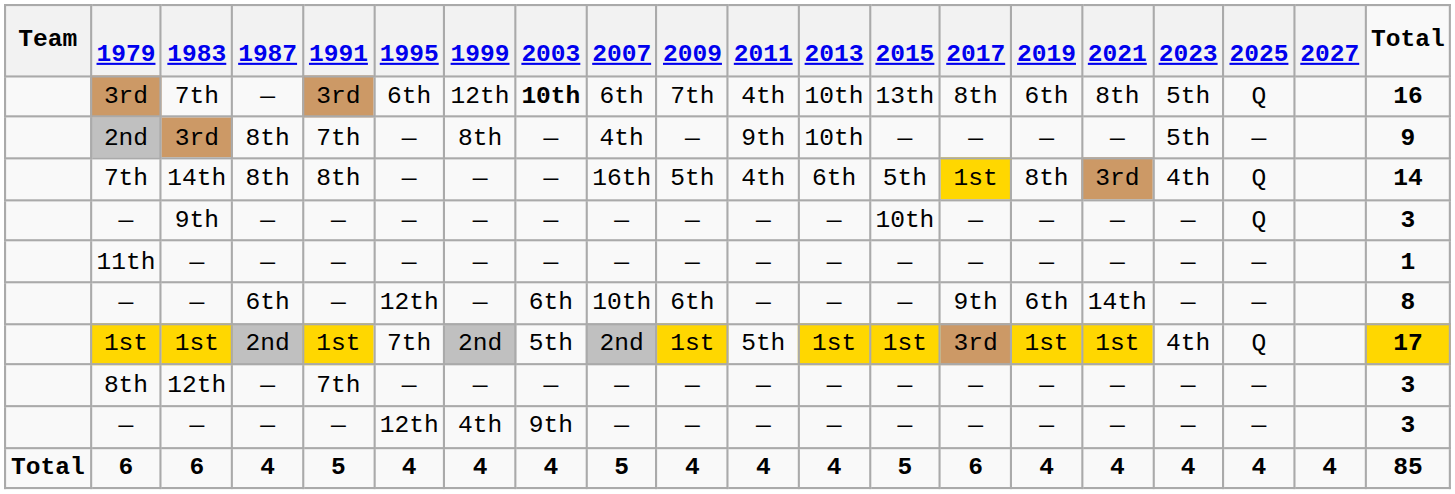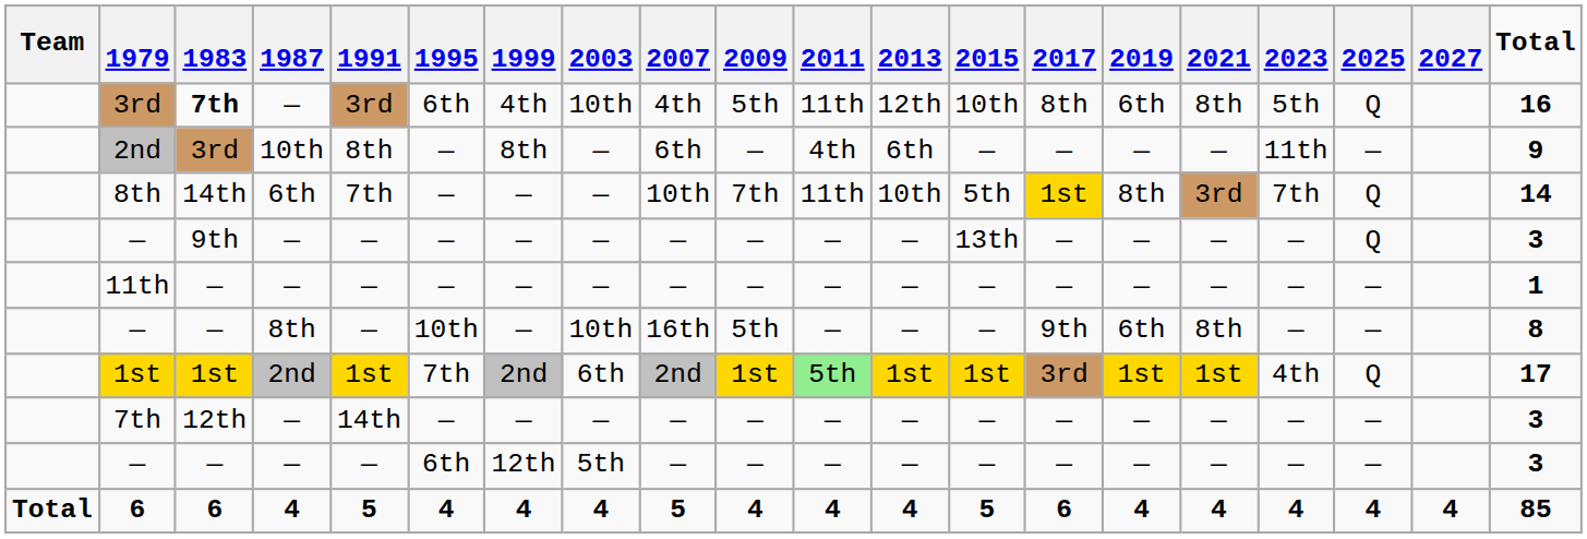row 2 | 1983: normal -> bold
row 2 | 1999: 12th -> 4th
row 2 | 2003: bold -> normal
row 2 | 2007: 6th -> 4th
row 2 | 2009: 7th -> 5th
row 2 | 2011: 4th -> 11th
row 2 | 2013: 10th -> 12th
row 2 | 2015: 13th -> 10th
row 3 | 1987: 8th -> 10th
row 3 | 1991: 7th -> 8th
row 3 | 2007: 4th -> 6th
row 3 | 2011: 9th -> 4th
row 3 | 2013: 10th -> 6th
row 3 | 2023: 5th -> 11th
row 4 | 1979: 7th -> 8th
row 4 | 1987: 8th -> 6th
row 4 | 1991: 8th -> 7th
row 4 | 2007: 16th -> 10th
row 4 | 2009: 5th -> 7th
row 4 | 2011: 4th -> 11th
row 4 | 2013: 6th -> 10th
row 4 | 2023: 4th -> 7th
row 5 | 2015: 10th -> 13th
row 7 | 1987: 6th -> 8th
row 7 | 1995: 12th -> 10th
row 7 | 2003: 6th -> 10th
row 7 | 2007: 10th -> 16th
row 7 | 2009: 6th -> 5th
row 7 | 2021: 14th -> 8th
row 8 | 2003: 5th -> 6th
row 8 | 2011: no background -> lightgreen background
row 8 | Total: gold background -> no background
row 9 | 1979: 8th -> 7th
row 9 | 1991: 7th -> 14th
row 10 | 1995: 12th -> 6th
row 10 | 1999: 4th -> 12th
row 10 | 2003: 9th -> 5th
